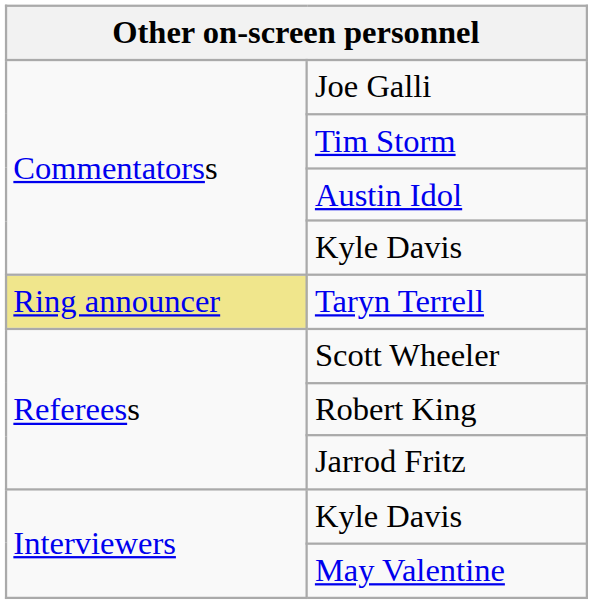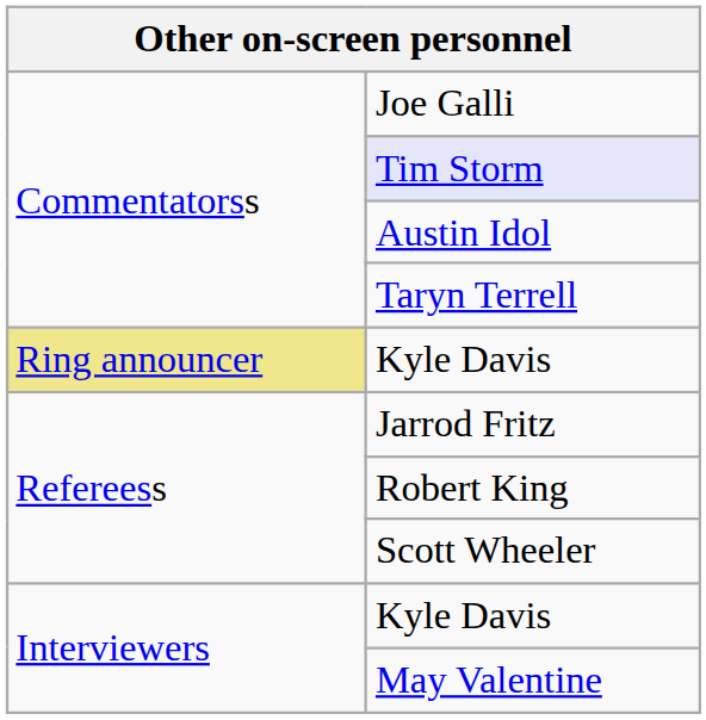row 3 | column 2: no background -> lavender background
row 5 | column 2: Kyle Davis -> Taryn Terrell
row 6 | column 2: Taryn Terrell -> Kyle Davis
row 7 | column 2: Scott Wheeler -> Jarrod Fritz
row 9 | column 2: Jarrod Fritz -> Scott Wheeler
